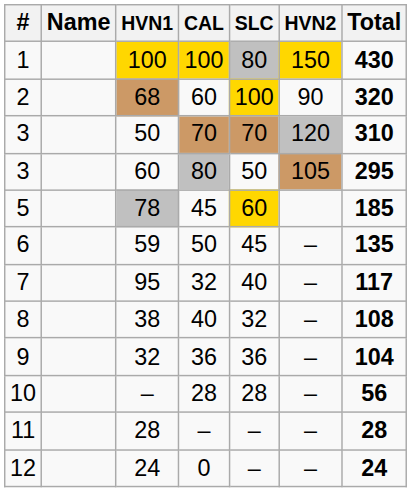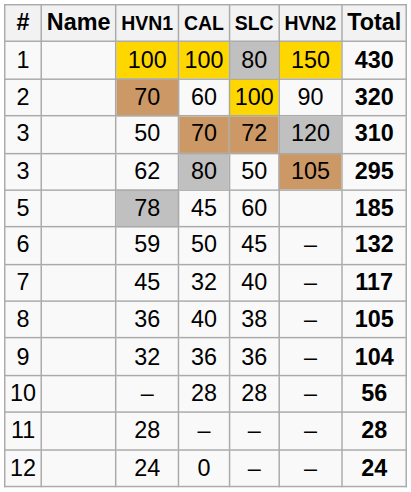row 3 | HVN1: 68 -> 70
row 4 | SLC: 70 -> 72
row 5 | HVN1: 60 -> 62
row 6 | SLC: gold background -> no background
row 7 | Total: 135 -> 132
row 8 | HVN1: 95 -> 45
row 9 | HVN1: 38 -> 36
row 9 | SLC: 32 -> 38
row 9 | Total: 108 -> 105
